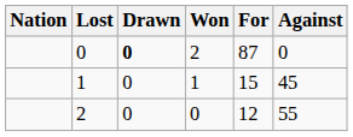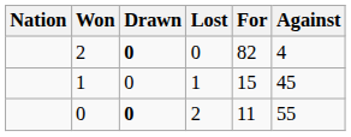columns swapped: Won <-> Lost
row 2 | For: 87 -> 82
row 2 | Against: 0 -> 4
row 4 | Drawn: normal -> bold
row 4 | For: 12 -> 11
